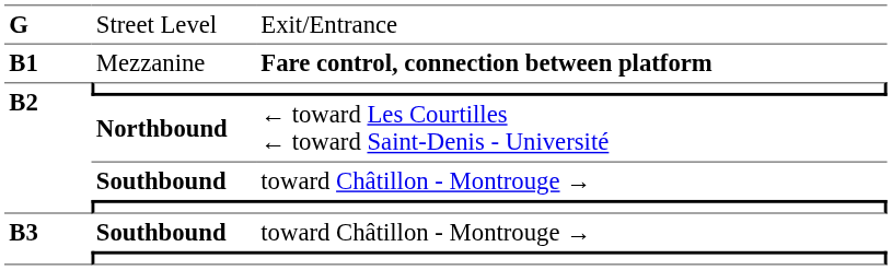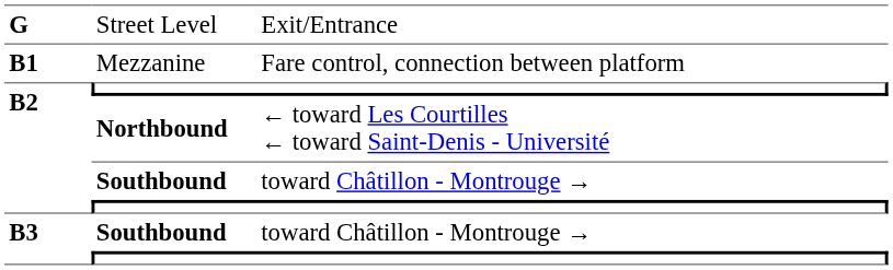Mezzanine | column 3: bold -> normal
